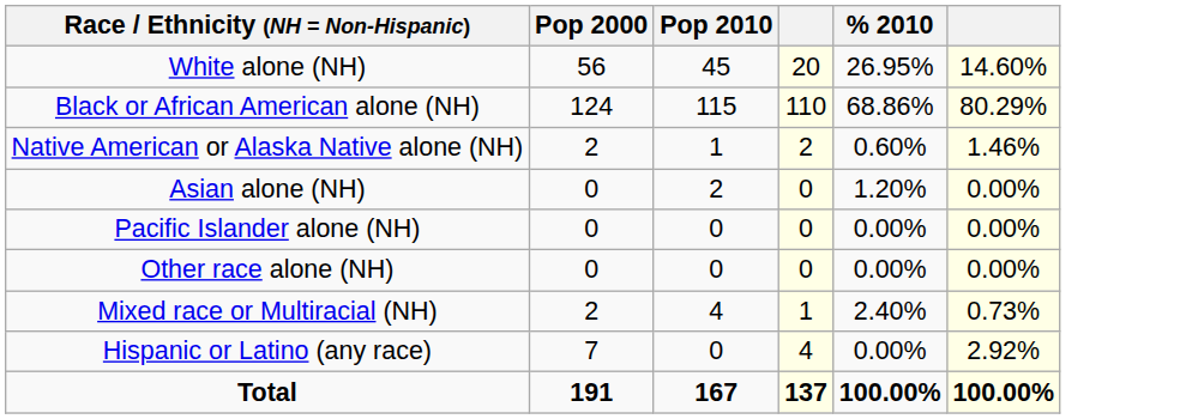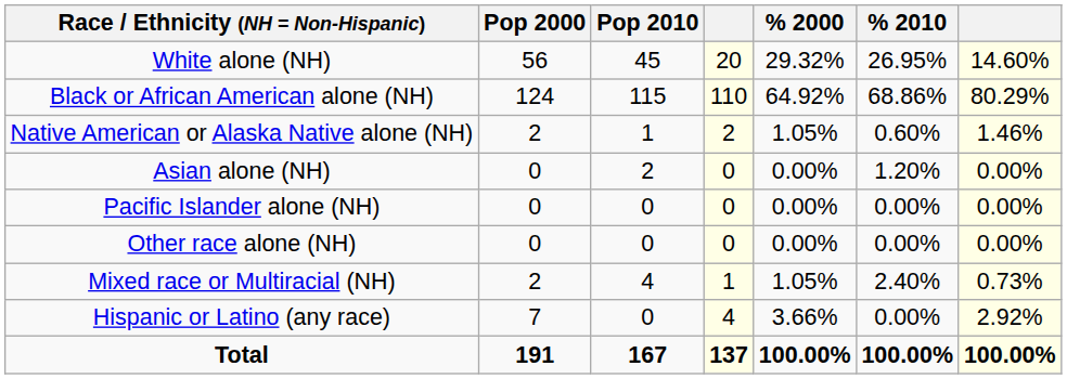+ column: % 2000 | 29.32% | 64.92% | 1.05% | 0.00% | 0.00% | 0.00% | 1.05% | 3.66% | 100.00%
